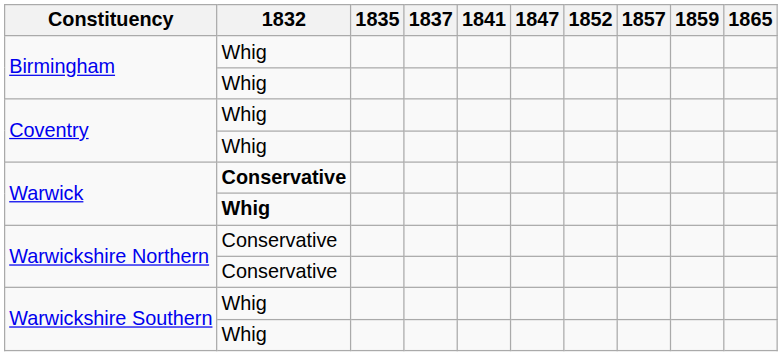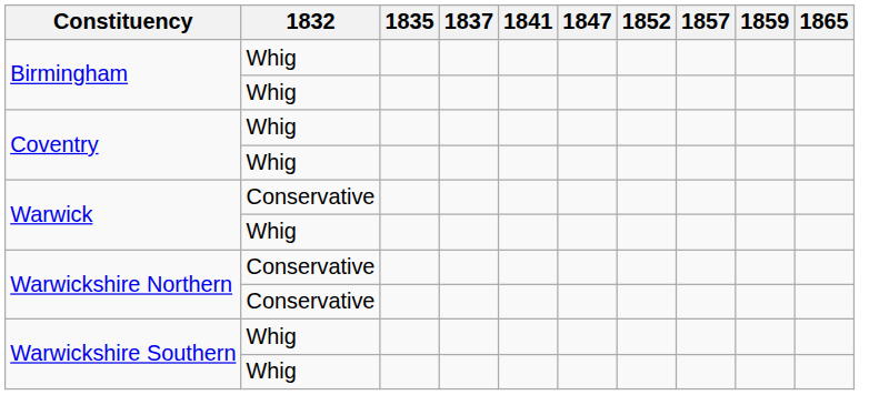Warwick / Conservative | 1832: bold -> normal
Warwick / Whig | 1832: bold -> normal
